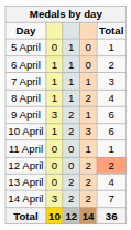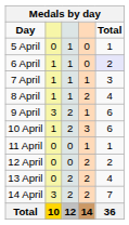6 April | Total: no background -> lavender background
12 April | Total: lightsalmon background -> no background
